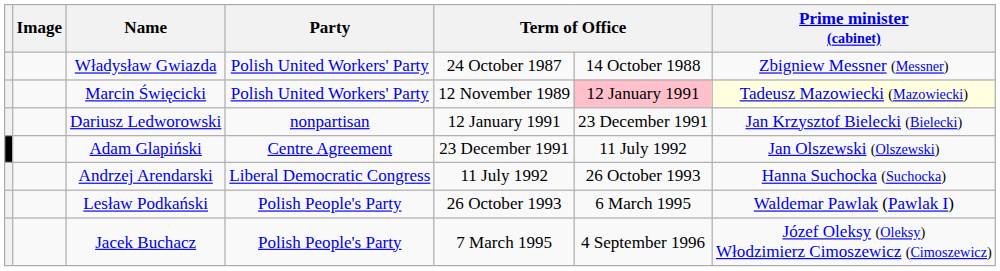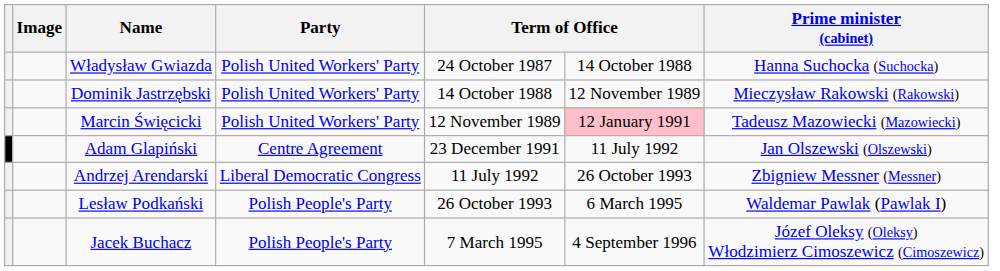Władysław Gwiazda | Prime minister (cabinet): Zbigniew Messner (Messner) -> Hanna Suchocka (Suchocka)
+ row: Dominik Jastrzębski | Polish United Workers' Party | 14 October 1988 | 12 November 1989 | Mieczysław Rakowski (Rakowski)
Marcin Święcicki | Prime minister (cabinet): lightyellow background -> no background
- row: Dariusz Ledworowski | nonpartisan | 12 January 1991 | 23 December 1991 | Jan Krzysztof Bielecki (Bielecki)
Andrzej Arendarski | Prime minister (cabinet): Hanna Suchocka (Suchocka) -> Zbigniew Messner (Messner)
